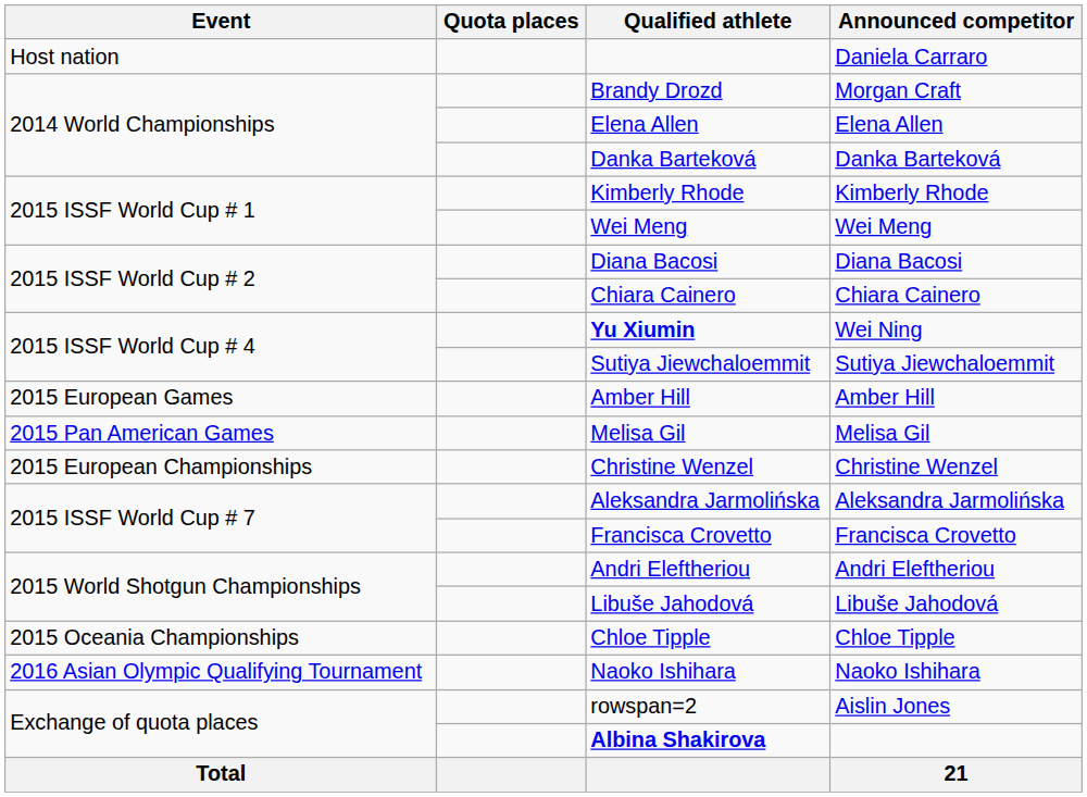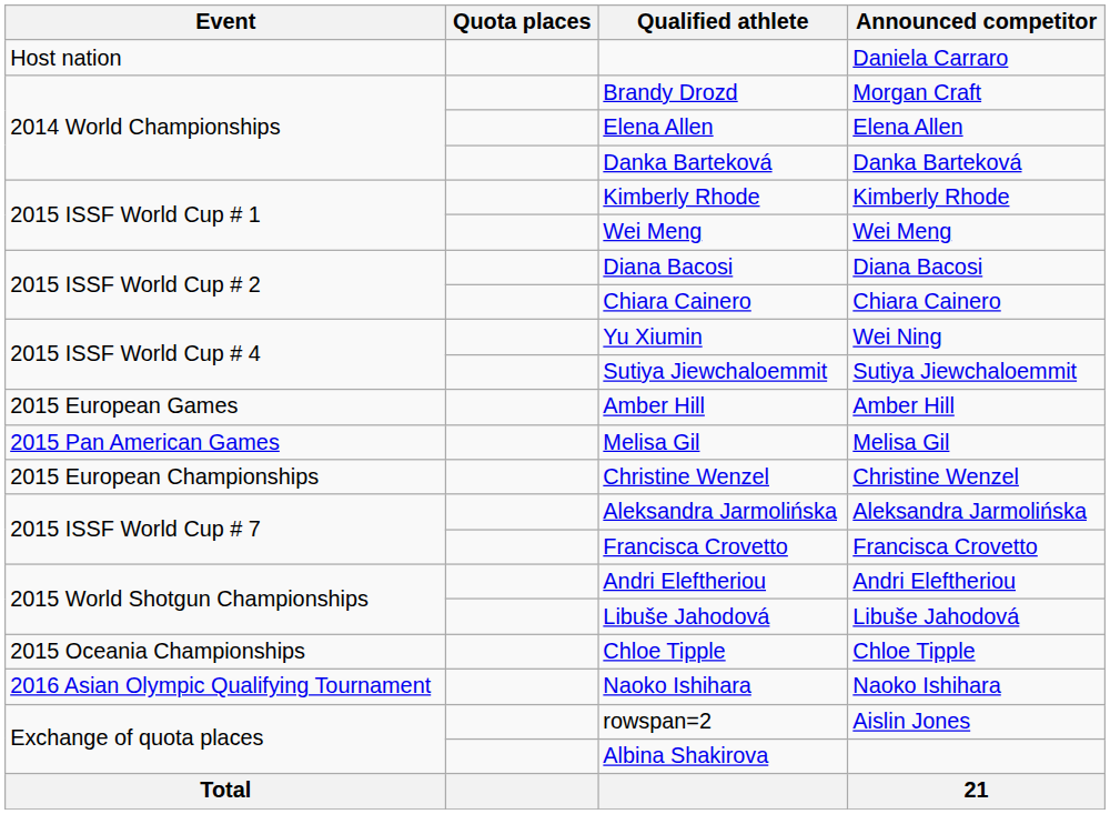Yu Xiumin | Qualified athlete: bold -> normal
Albina Shakirova | Qualified athlete: bold -> normal
